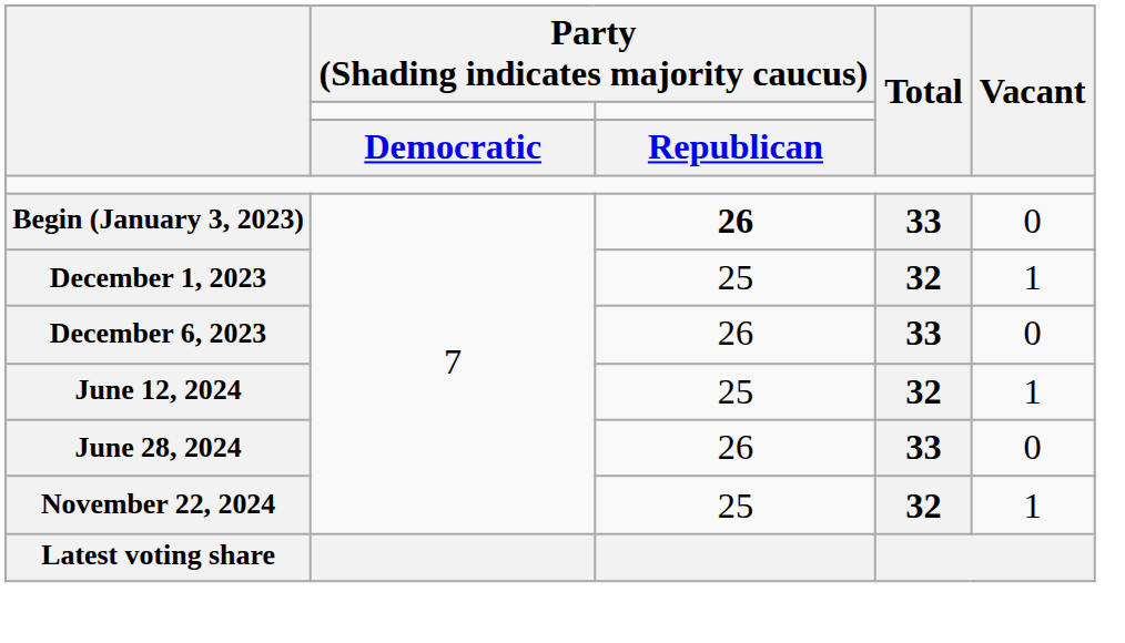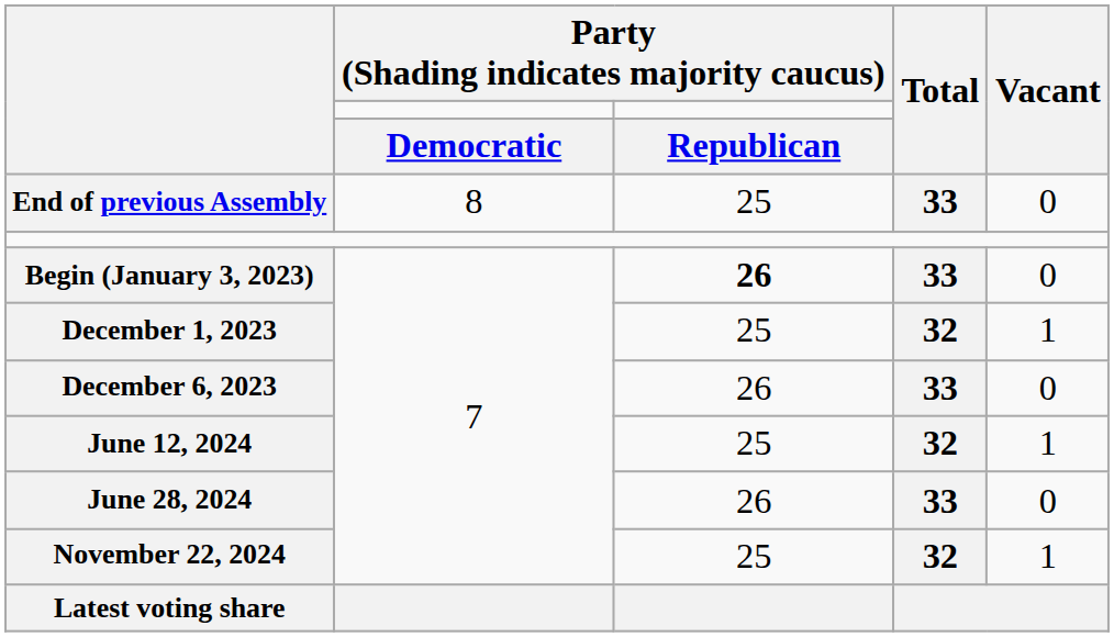+ row: End of previous Assembly | 8 | 25 | 33 | 0
